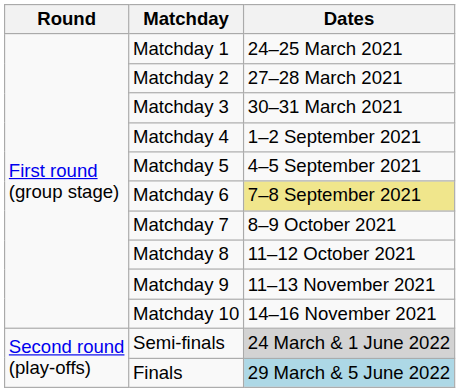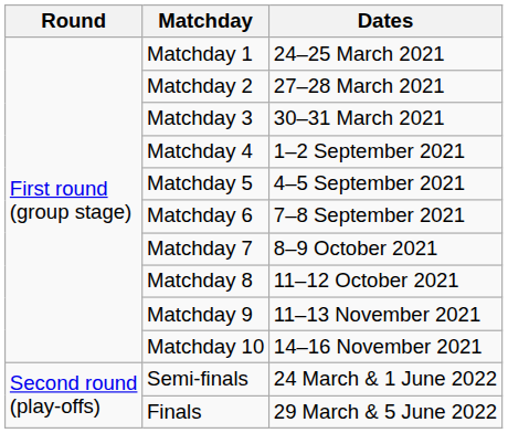Matchday 6 | Dates: khaki background -> no background
Semi-finals | Dates: lightgrey background -> no background
Finals | Dates: lightblue background -> no background
